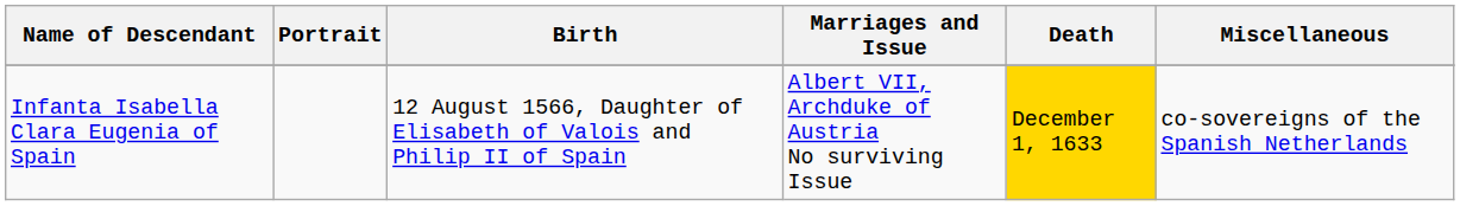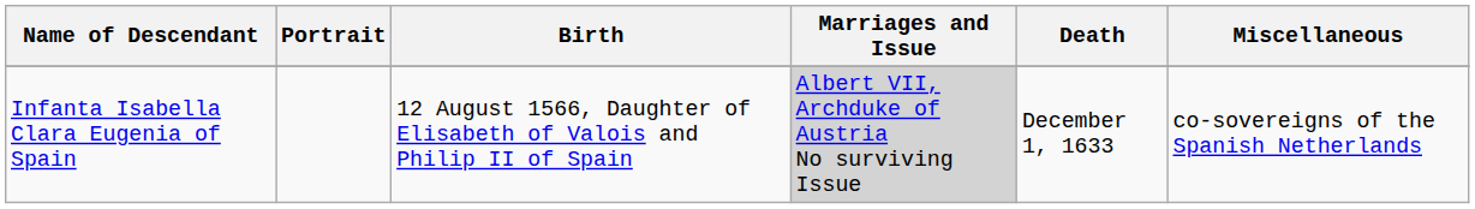Infanta Isabella Clara Eugenia of Spain | Marriages and Issue: no background -> lightgrey background
Infanta Isabella Clara Eugenia of Spain | Death: gold background -> no background
